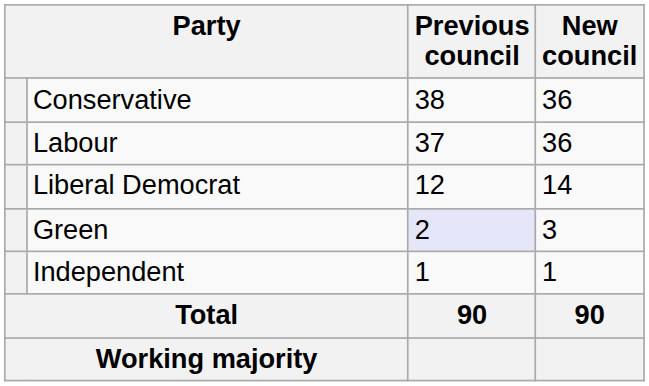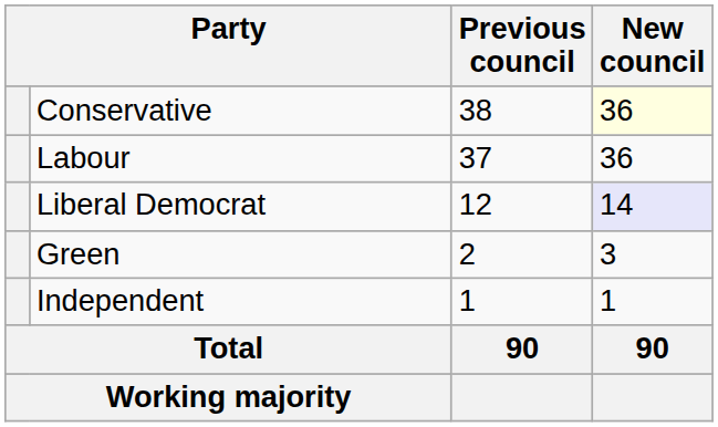Conservative | New council: no background -> lightyellow background
Liberal Democrat | New council: no background -> lavender background
Green | Previous council: lavender background -> no background
